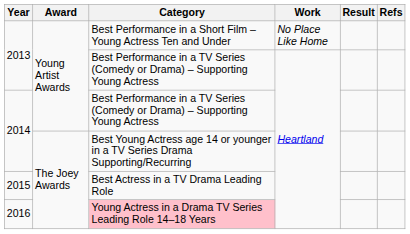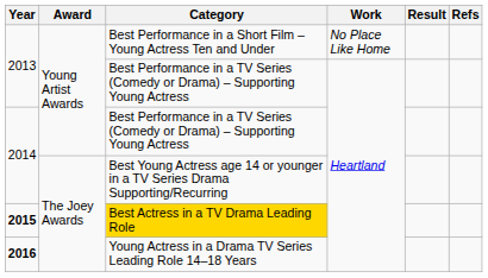Best Actress in a TV Drama Leading Role | Year: normal -> bold
Best Actress in a TV Drama Leading Role | Category: no background -> gold background
Young Actress in a Drama TV Series Leading Role 14–18 Years | Year: normal -> bold
Young Actress in a Drama TV Series Leading Role 14–18 Years | Category: pink background -> no background
